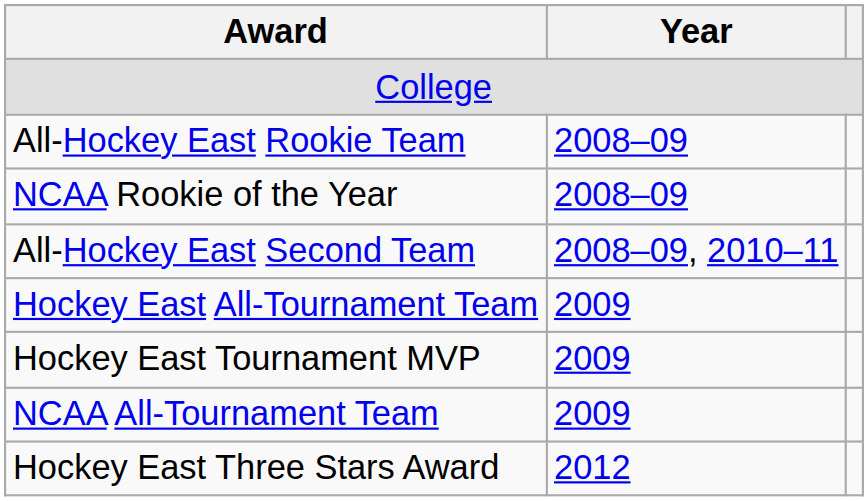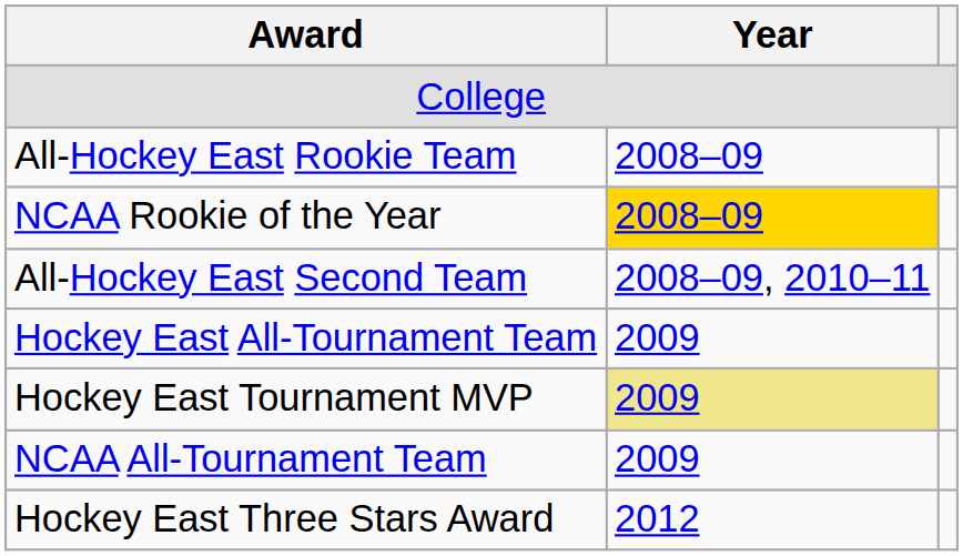NCAA Rookie of the Year | Year: no background -> gold background
Hockey East Tournament MVP | Year: no background -> khaki background
